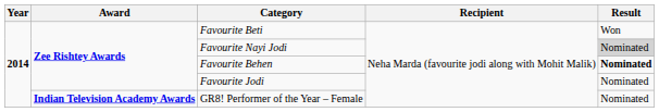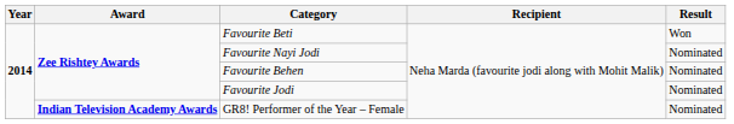Favourite Nayi Jodi | Result: lightgrey background -> no background
Favourite Behen | Result: bold -> normal
